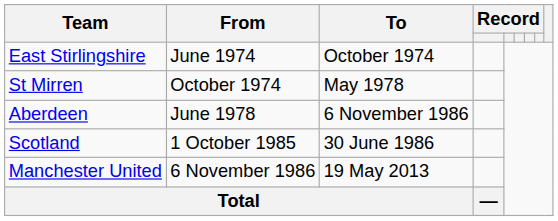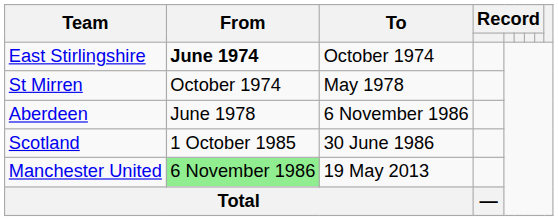East Stirlingshire | From: normal -> bold
Manchester United | From: no background -> lightgreen background
